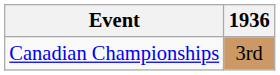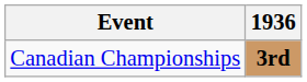Canadian Championships | 1936: normal -> bold
